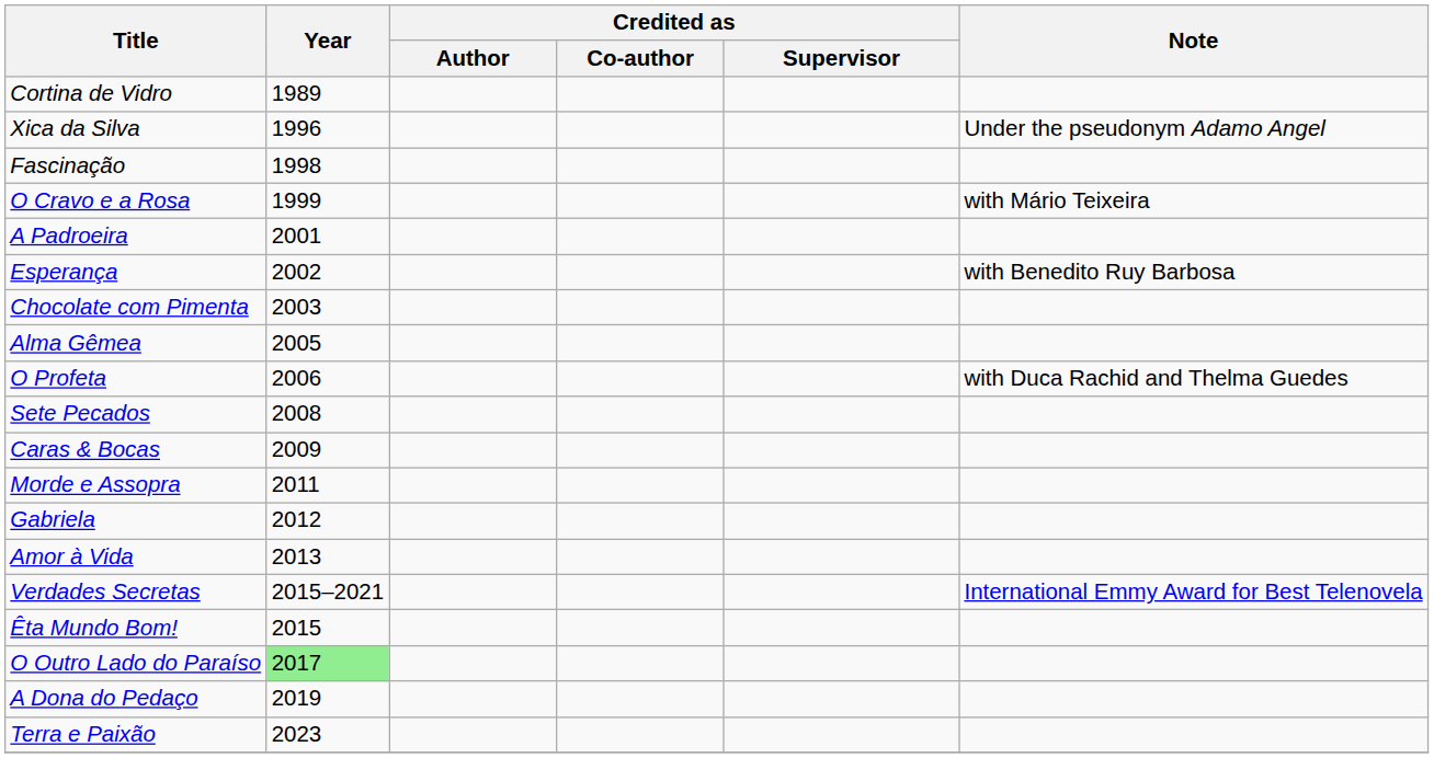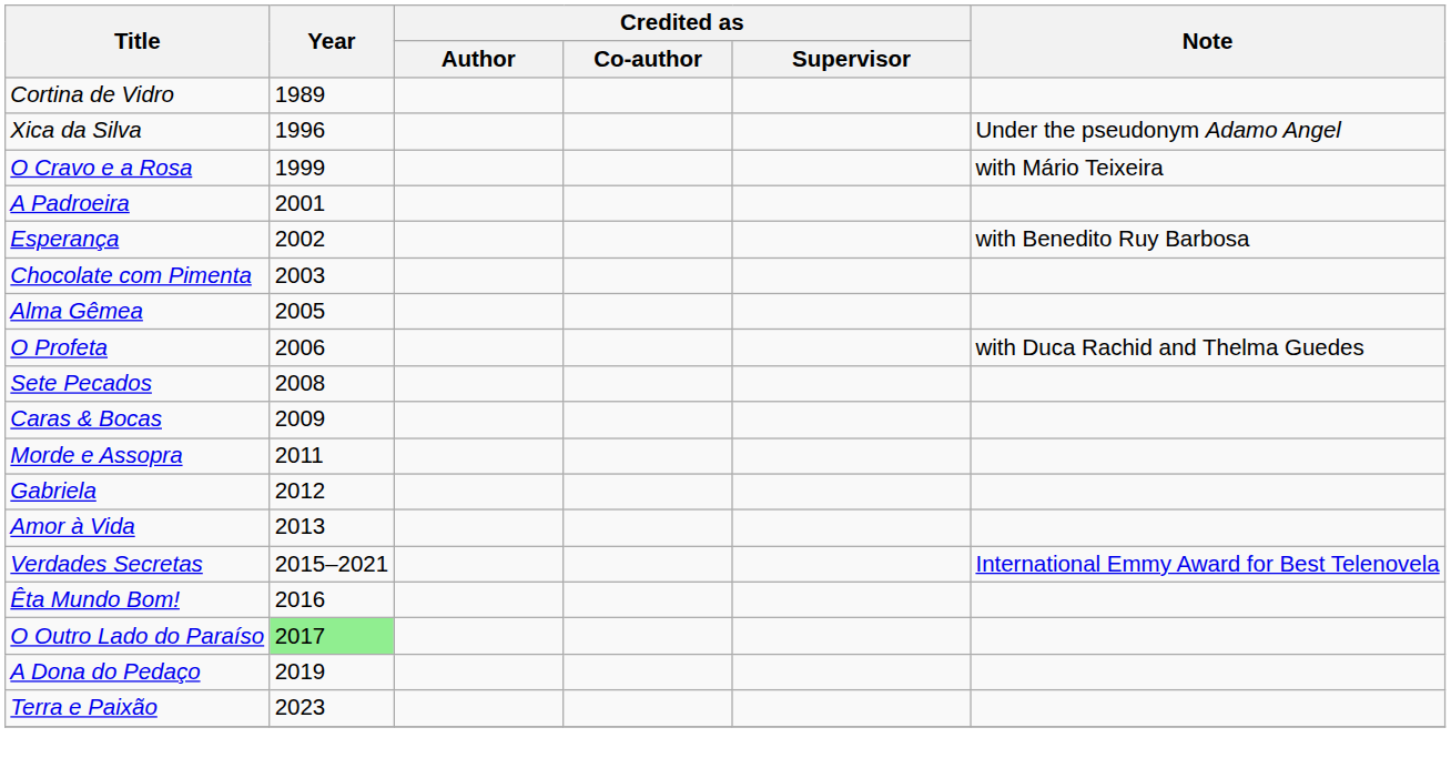- row: Fascinação | 1998
Êta Mundo Bom! | Year: 2015 -> 2016
